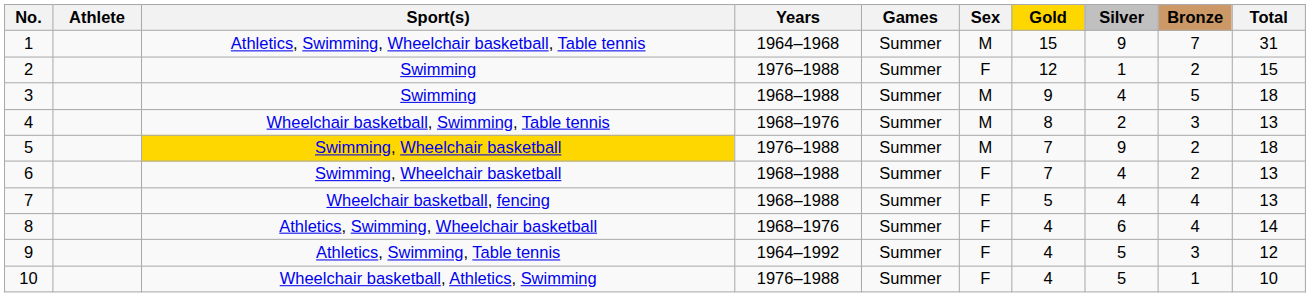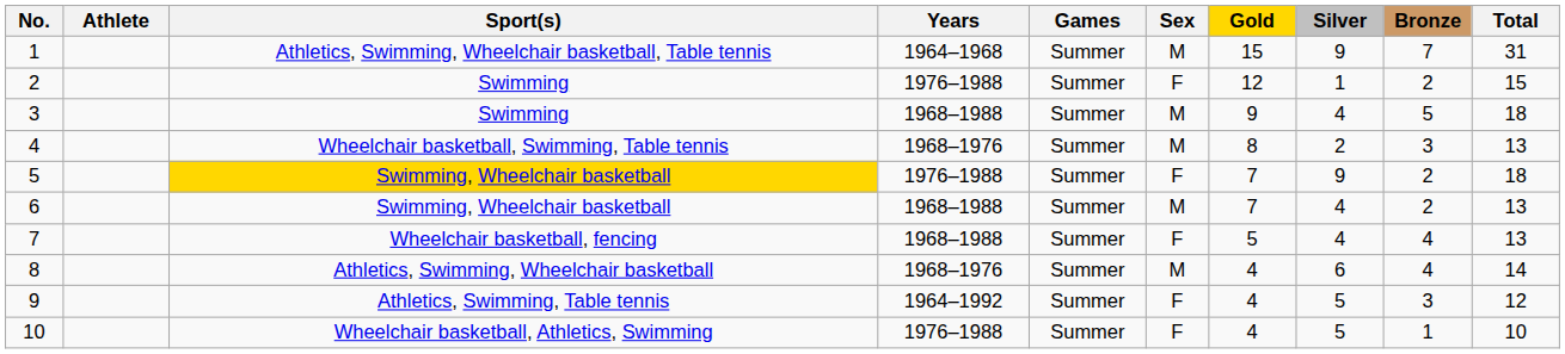row 6 | Sex: M -> F
row 7 | Sex: F -> M
row 9 | Sex: F -> M
